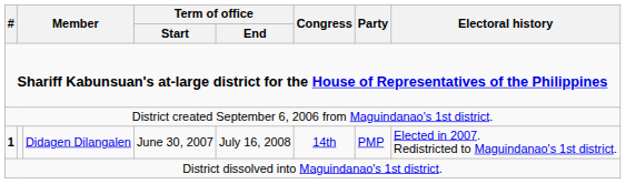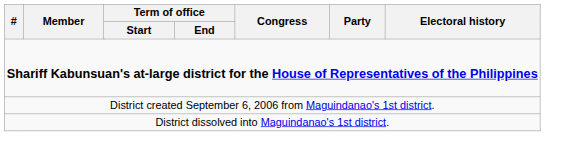- row: 1 | Didagen Dilangalen | June 30, 2007 | July 16, 2008 | 14th | PMP | Elected in 2007. Redistricted to Maguindanao's 1st district.
